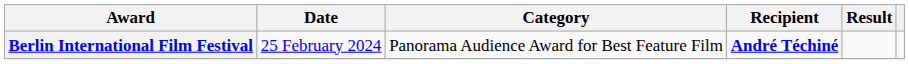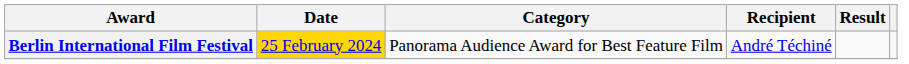Berlin International Film Festival | Date: no background -> gold background
Berlin International Film Festival | Recipient: bold -> normal
